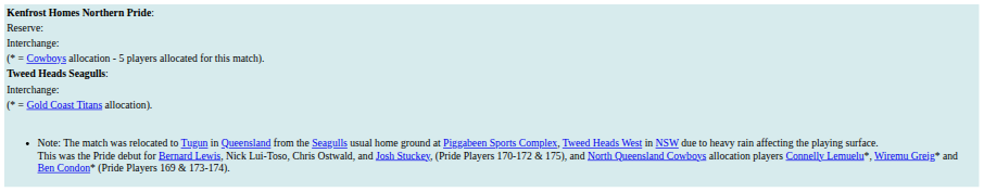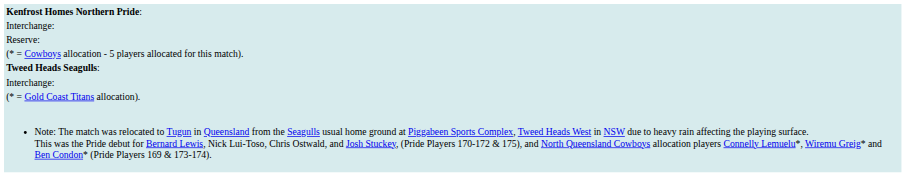row 2 | column 1: Reserve: -> Interchange:
row 3 | column 1: Interchange: -> Reserve:
